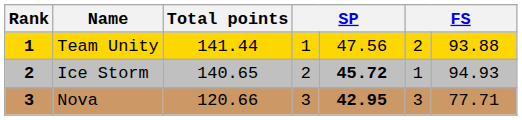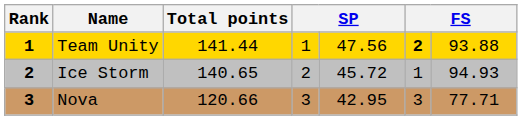Team Unity | column 6: normal -> bold
Ice Storm | column 5: bold -> normal
Nova | column 5: bold -> normal
